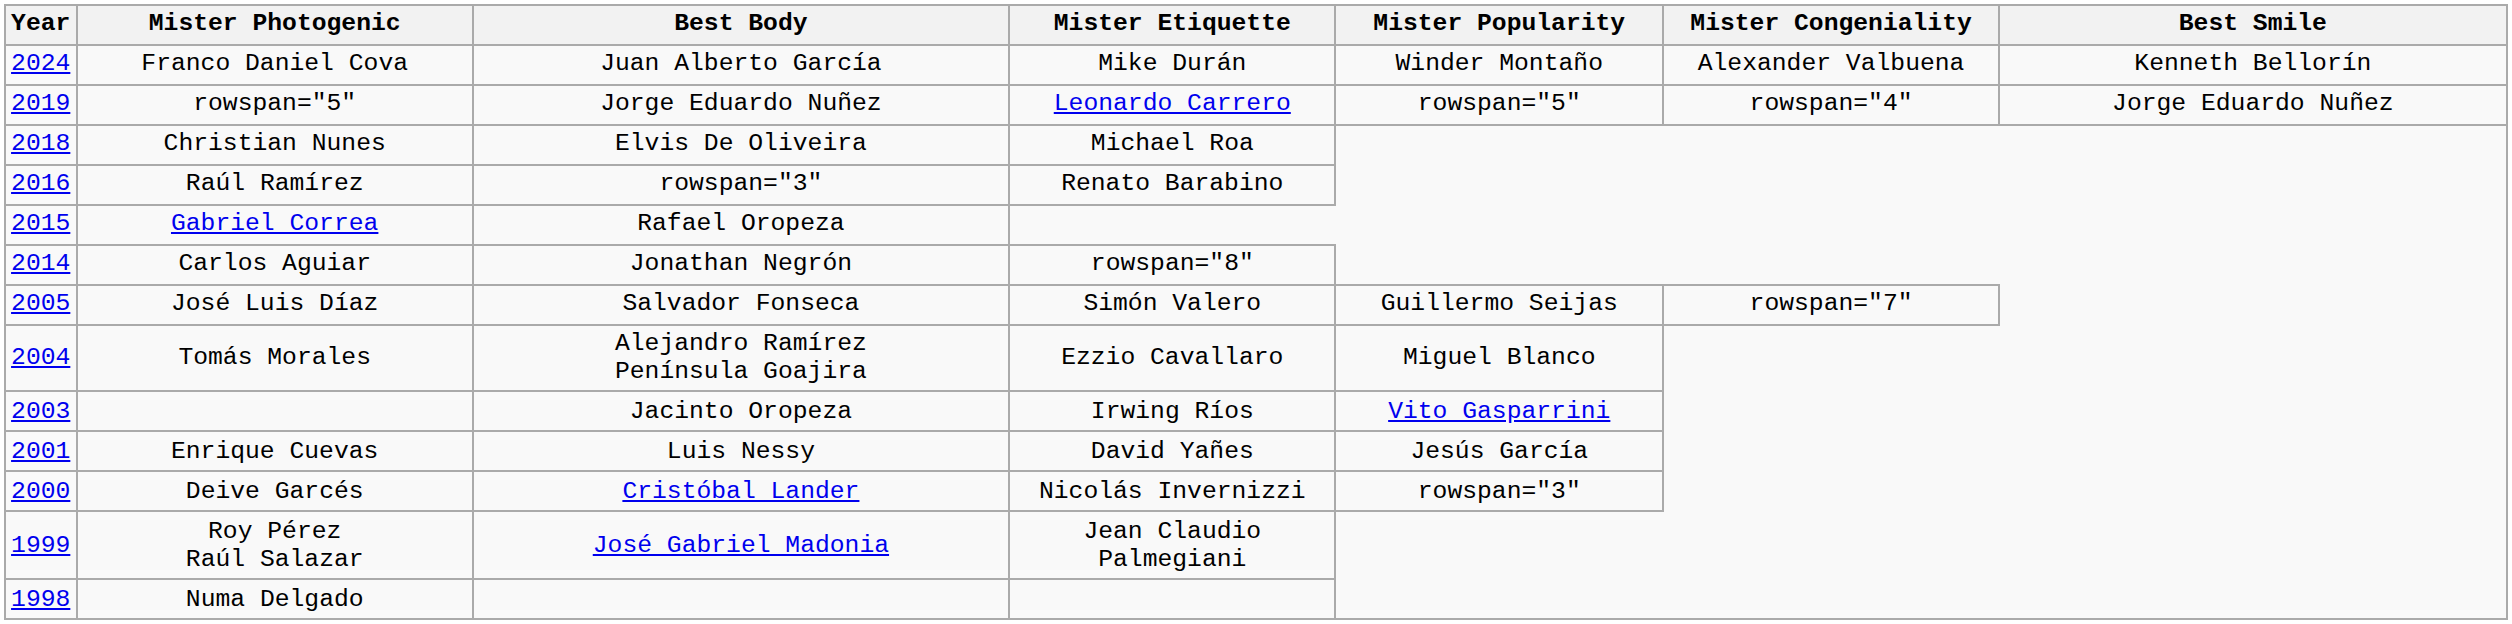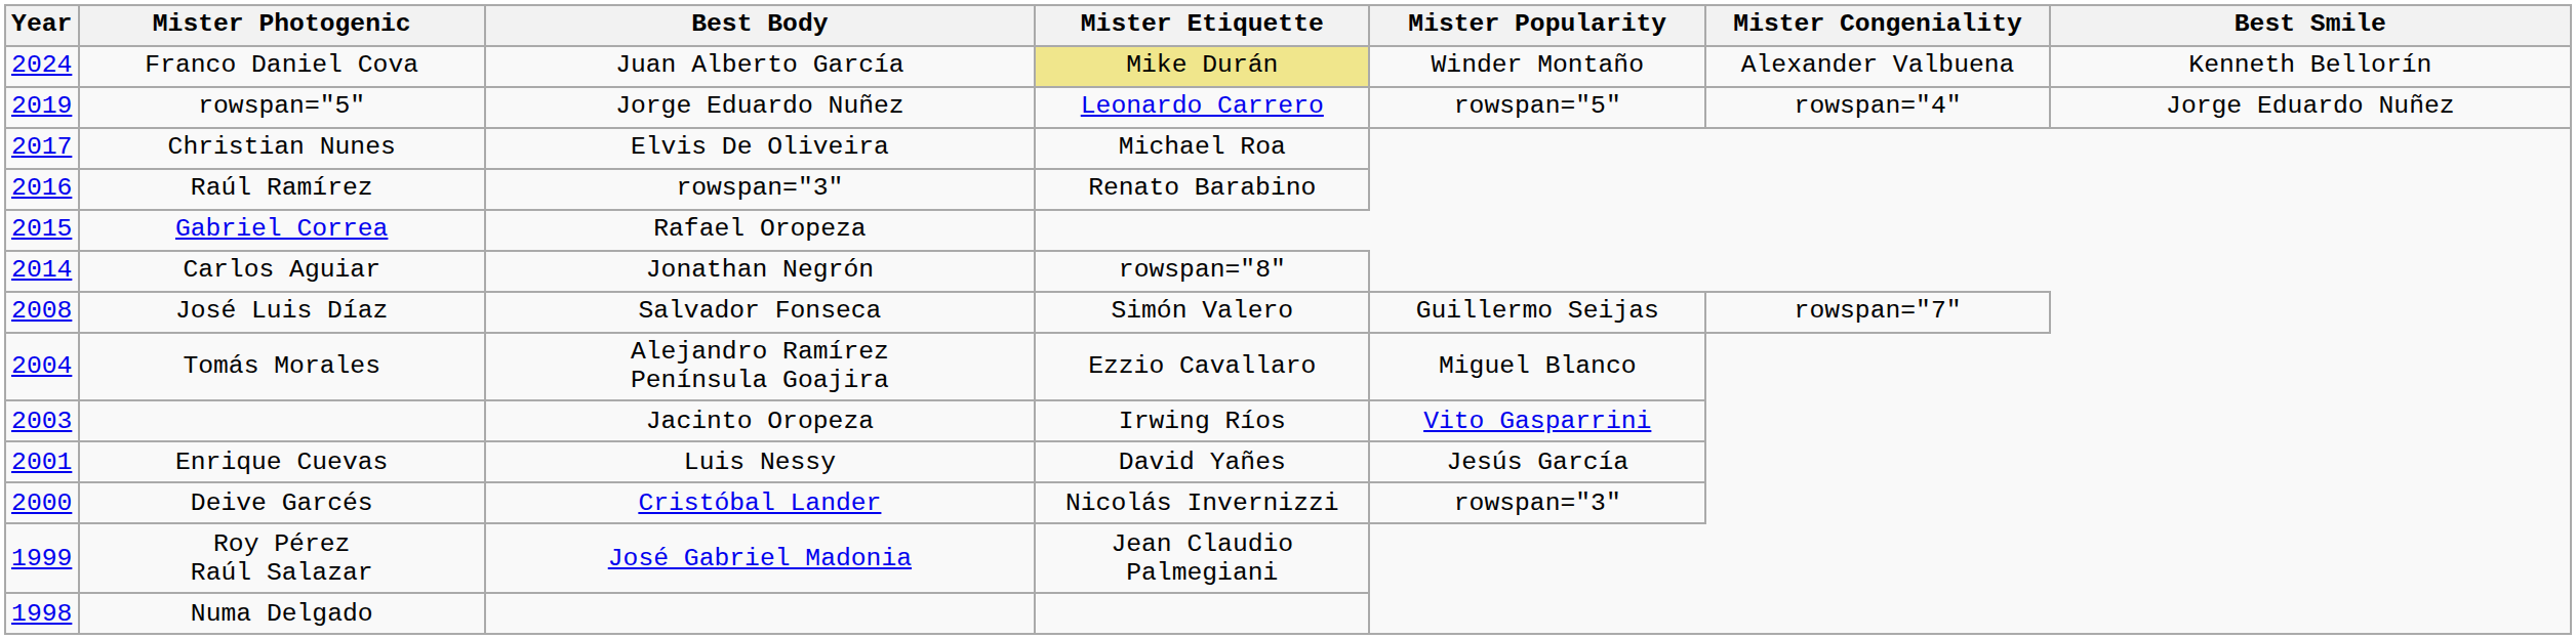Franco Daniel Cova | Mister Etiquette: no background -> khaki background
Christian Nunes | Year: 2018 -> 2017
José Luis Díaz | Year: 2005 -> 2008
